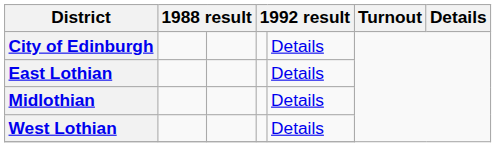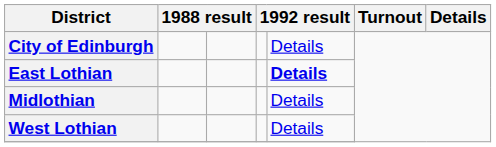East Lothian | column 5: normal -> bold
